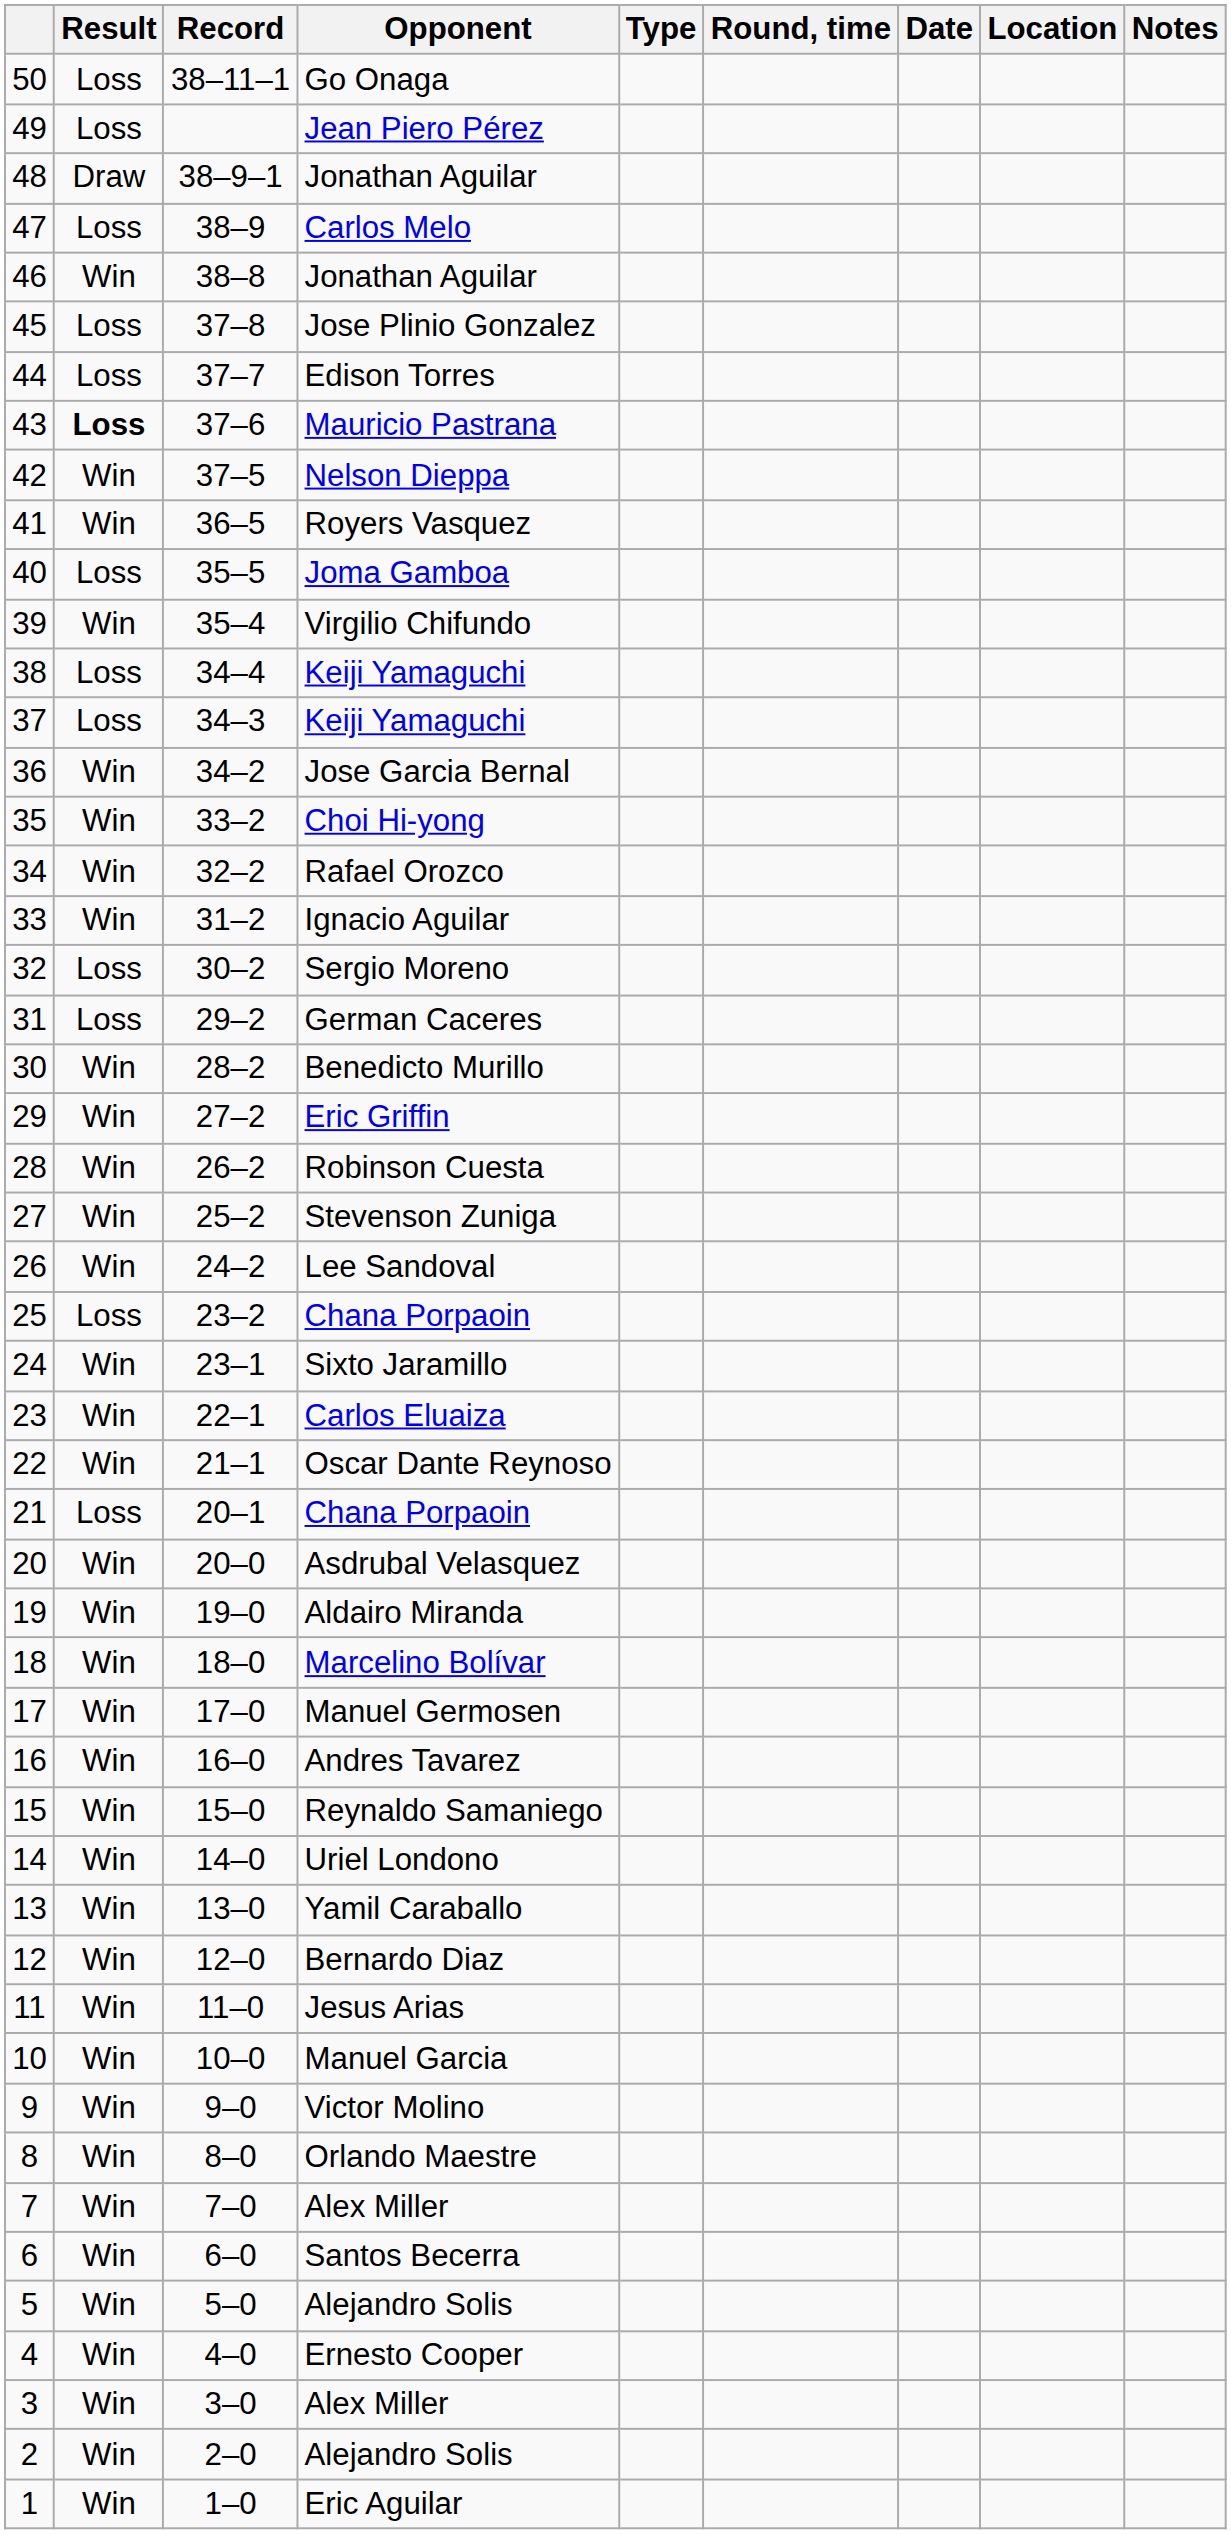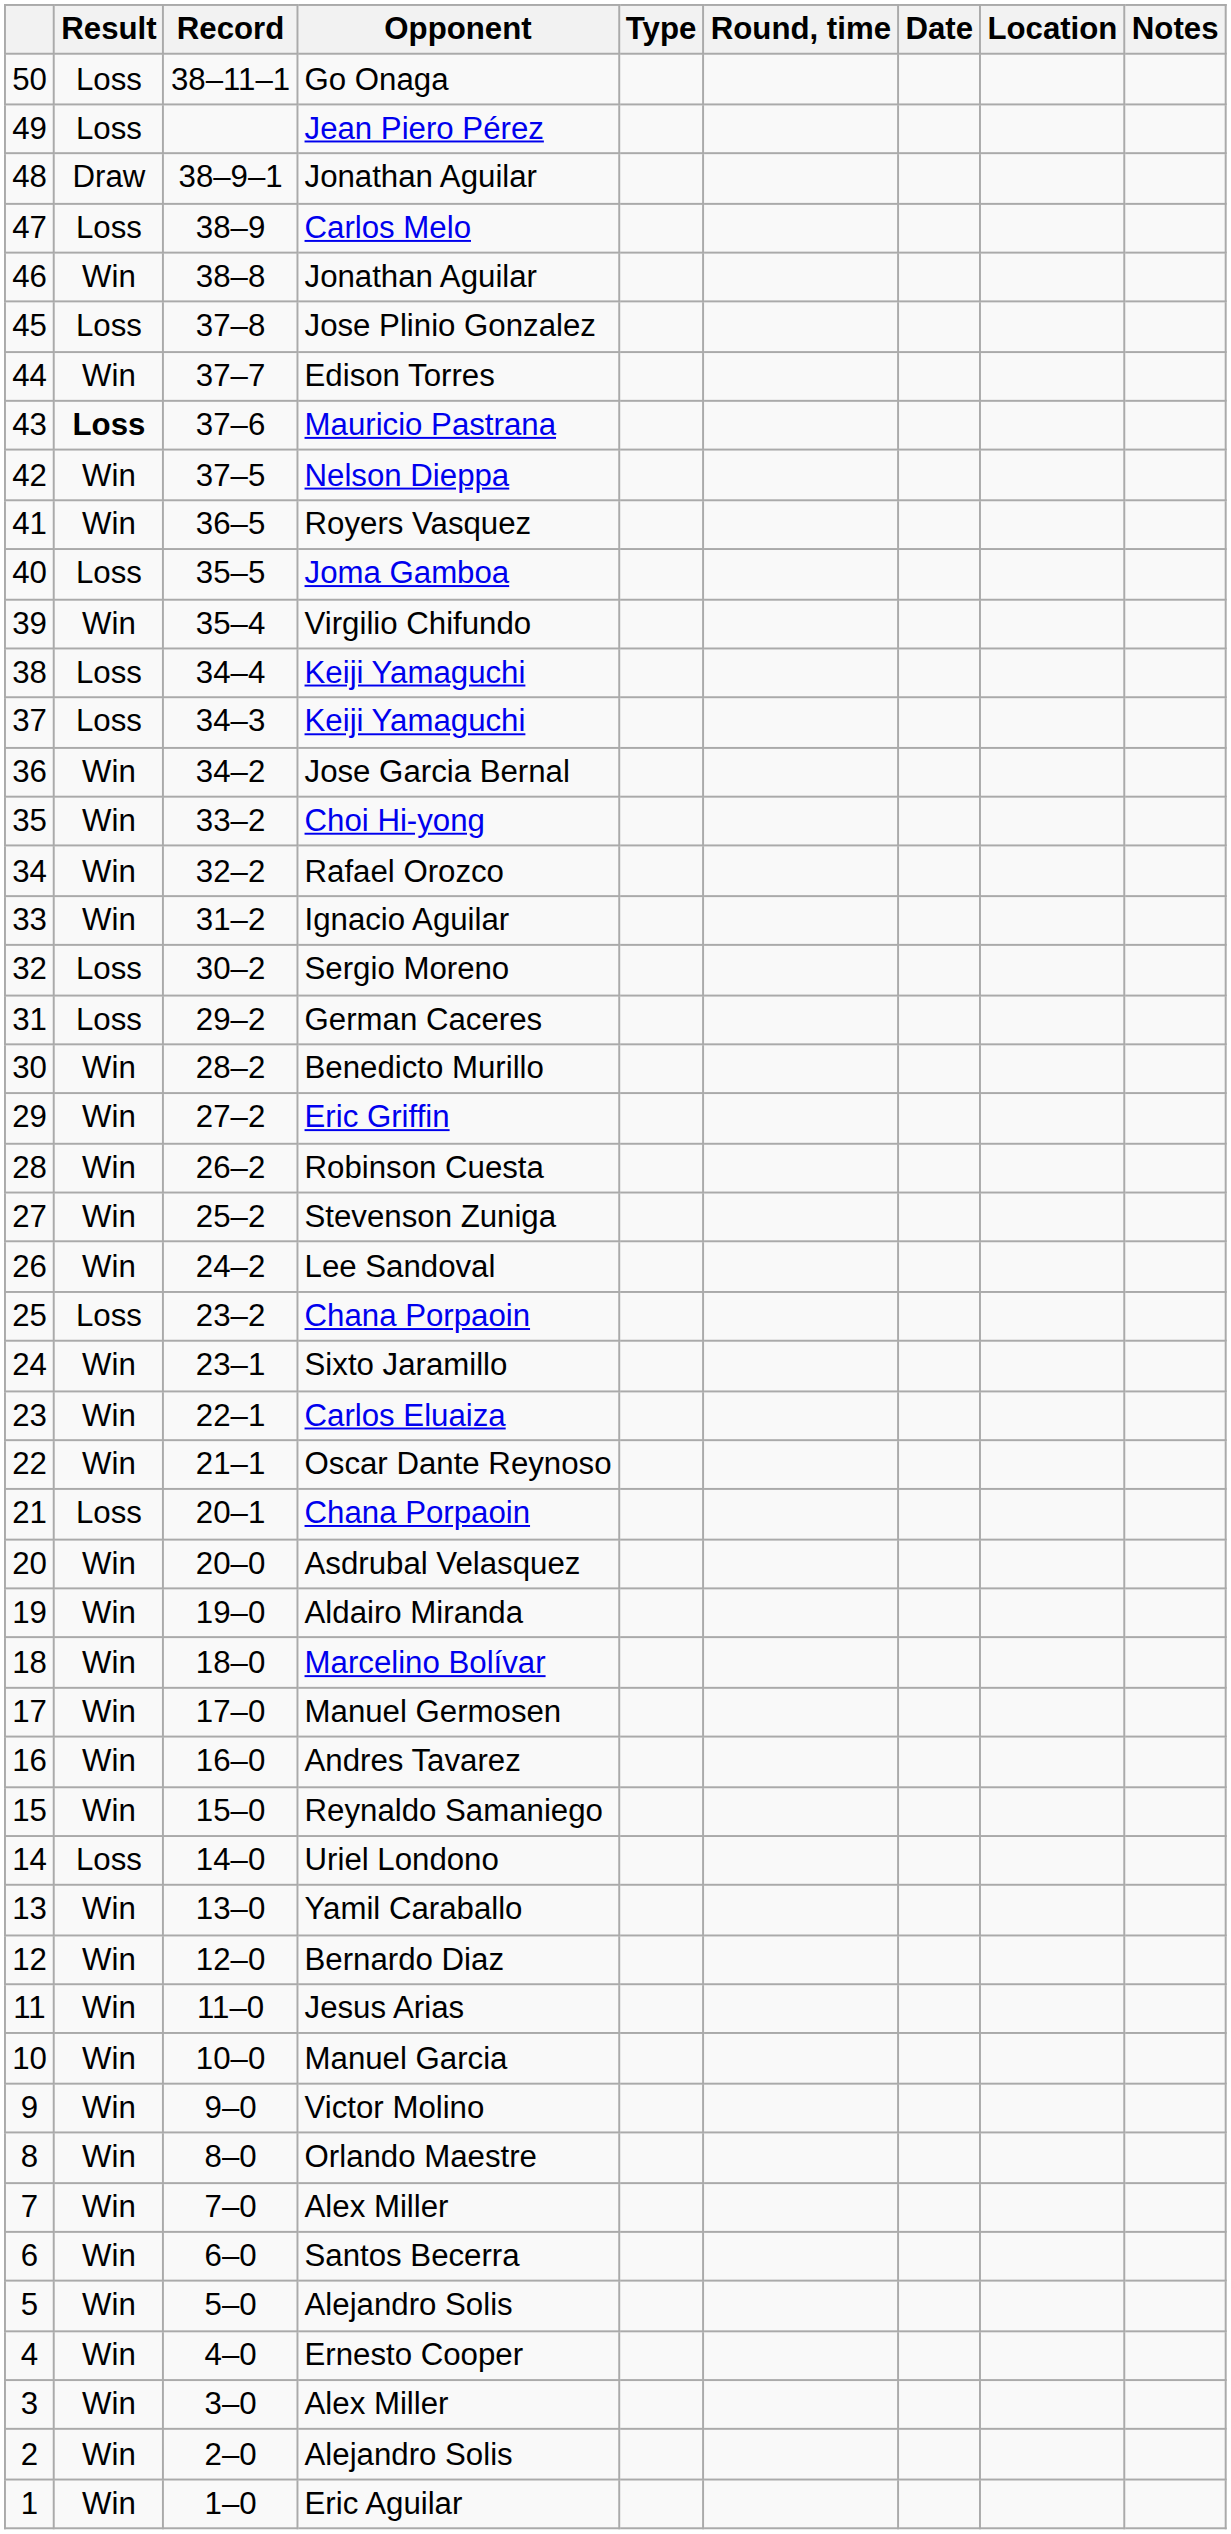Edison Torres | Result: Loss -> Win
Uriel Londono | Result: Win -> Loss
